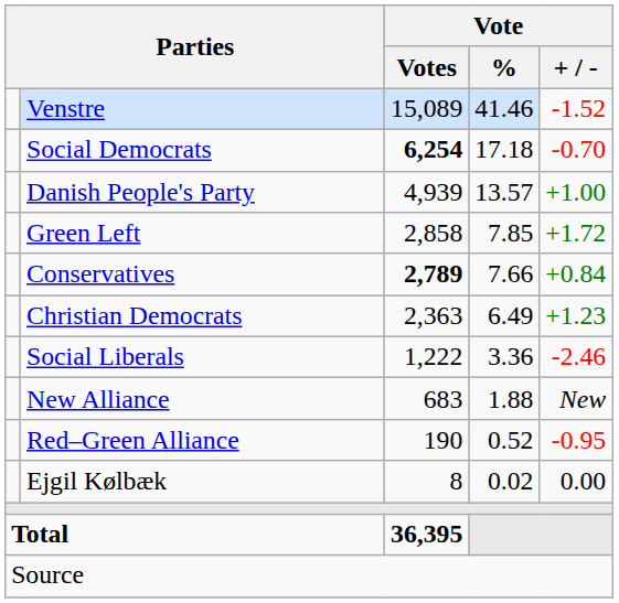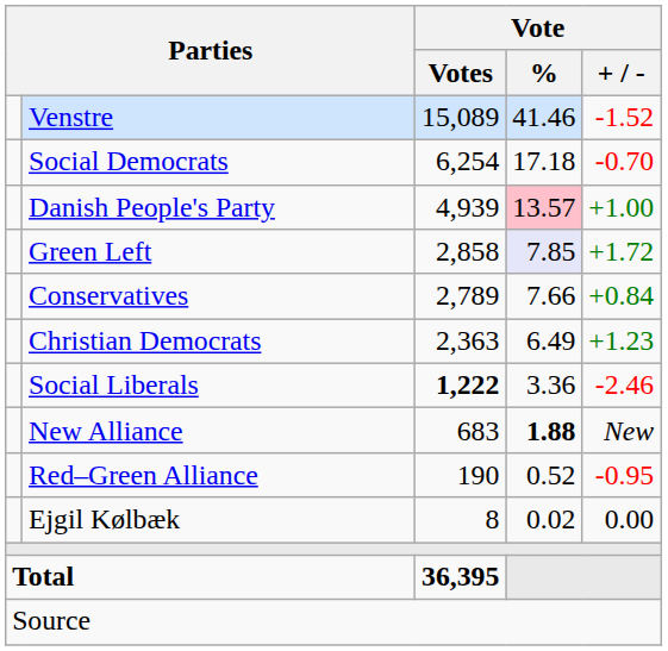Social Democrats | Vote / Votes: bold -> normal
Danish People's Party | Vote / %: no background -> pink background
Green Left | Vote / %: no background -> lavender background
Conservatives | Vote / Votes: bold -> normal
Social Liberals | Vote / Votes: normal -> bold
New Alliance | Vote / %: normal -> bold
